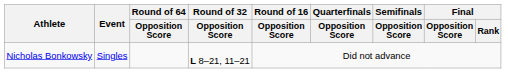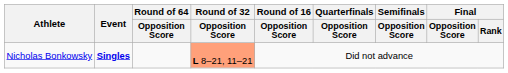Nicholas Bonkowsky | Event: normal -> bold
Nicholas Bonkowsky | Round of 32 / Opposition Score: no background -> lightsalmon background
